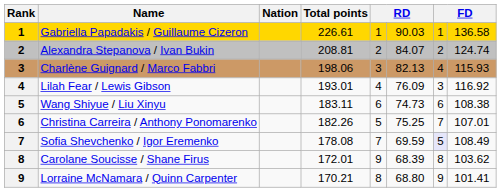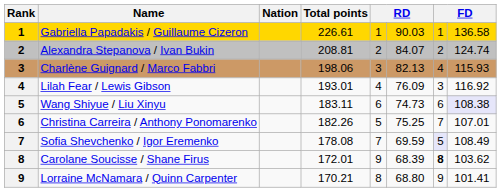Wang Shiyue / Liu Xinyu | column 8: no background -> lavender background
Carolane Soucisse / Shane Firus | column 7: normal -> bold
